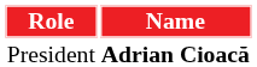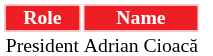President | Name: bold -> normal
